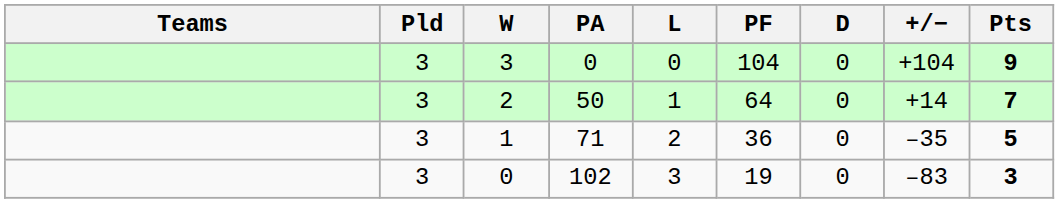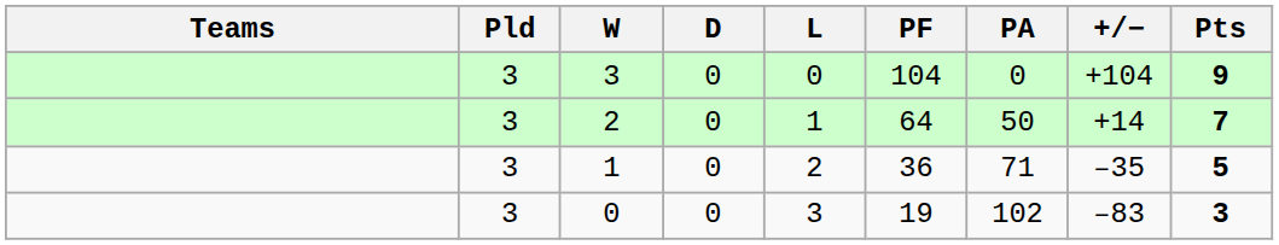columns swapped: D <-> PA
